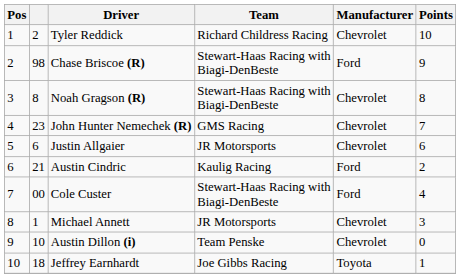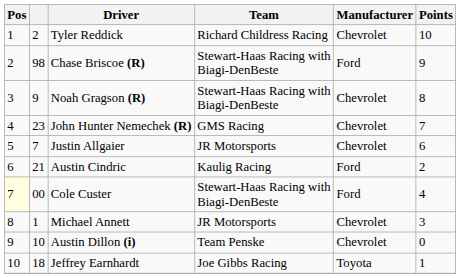Noah Gragson (R) | column 2: 8 -> 9
Justin Allgaier | column 2: 6 -> 7
Cole Custer | Pos: no background -> lightyellow background
